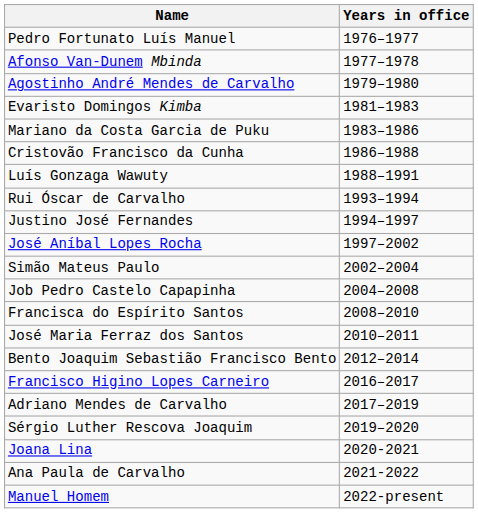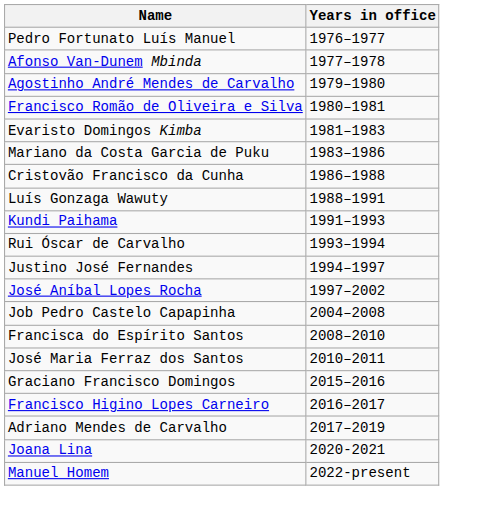+ row: Francisco Romão de Oliveira e Silva | 1980–1981
+ row: Kundi Paihama | 1991–1993
- row: Simão Mateus Paulo | 2002–2004
- row: Bento Joaquim Sebastião Francisco Bento | 2012–2014
+ row: Graciano Francisco Domingos | 2015–2016
- row: Sérgio Luther Rescova Joaquim | 2019–2020
- row: Ana Paula de Carvalho | 2021-2022
